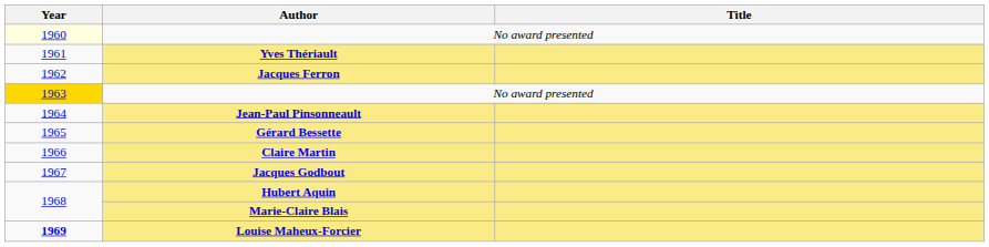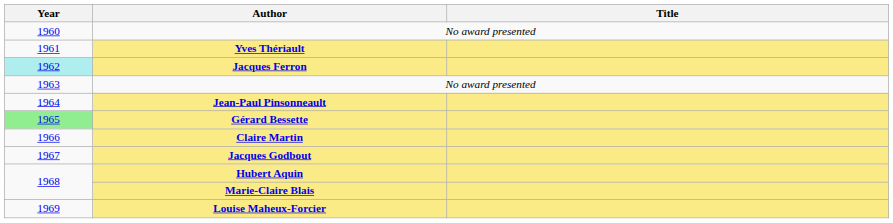1960 / No award presented | Year: lightyellow background -> no background
Jacques Ferron | Year: no background -> paleturquoise background
1963 / No award presented | Year: gold background -> no background
Gérard Bessette | Year: no background -> lightgreen background
Louise Maheux-Forcier | Year: bold -> normal
